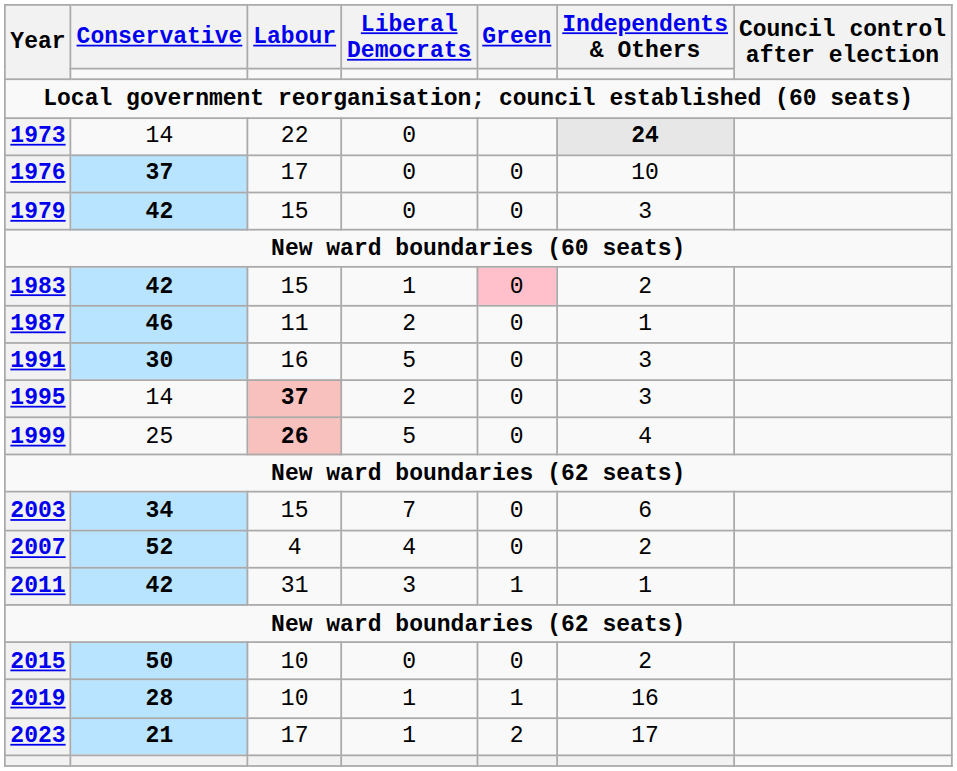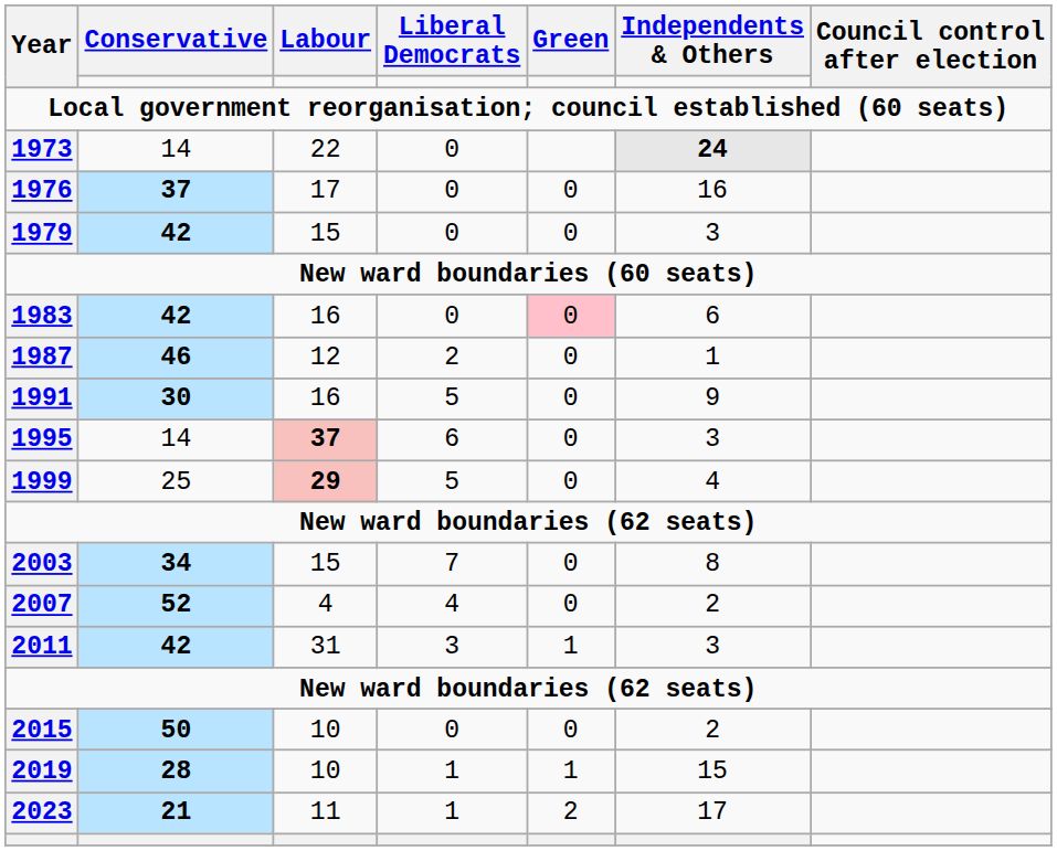1976 | Independents & Others: 10 -> 16
1983 | Labour: 15 -> 16
1983 | Liberal Democrats: 1 -> 0
1983 | Independents & Others: 2 -> 6
1987 | Labour: 11 -> 12
1991 | Independents & Others: 3 -> 9
1995 | Liberal Democrats: 2 -> 6
1999 | Labour: 26 -> 29
2003 | Independents & Others: 6 -> 8
2011 | Independents & Others: 1 -> 3
2019 | Independents & Others: 16 -> 15
2023 | Labour: 17 -> 11
